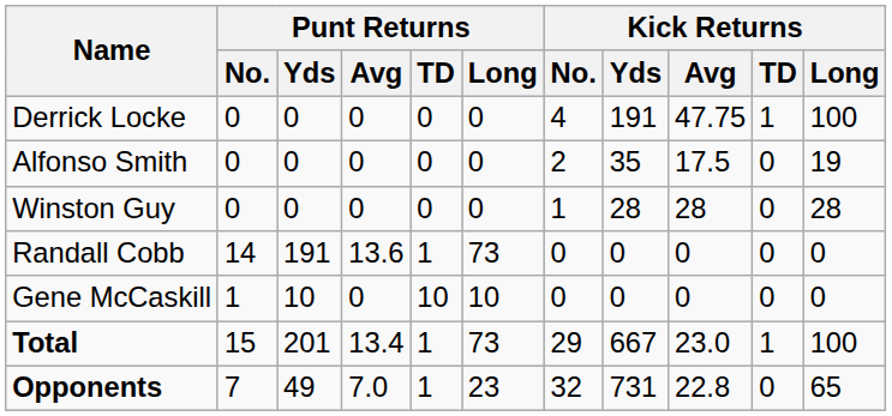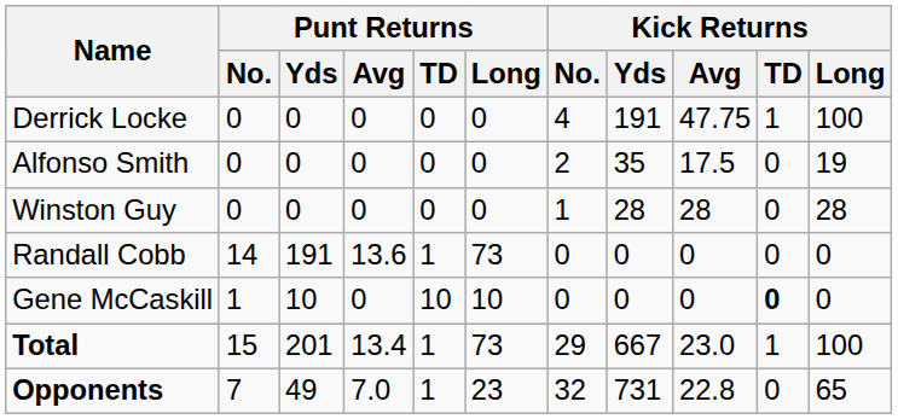Gene McCaskill | Kick Returns / TD: normal -> bold
